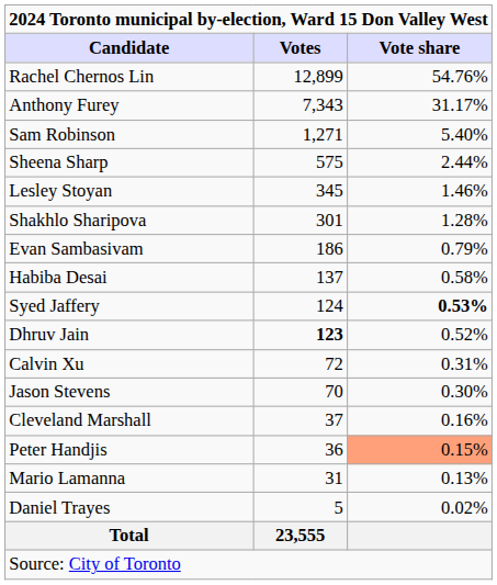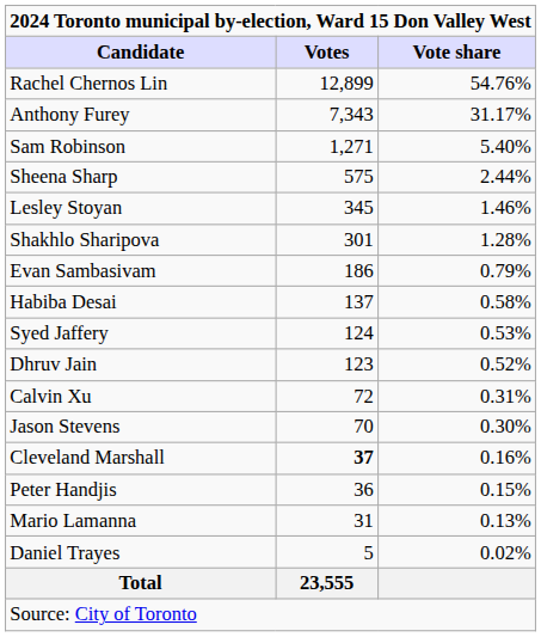Syed Jaffery | Vote share: bold -> normal
Dhruv Jain | Votes: bold -> normal
Cleveland Marshall | Votes: normal -> bold
Peter Handjis | Vote share: lightsalmon background -> no background
